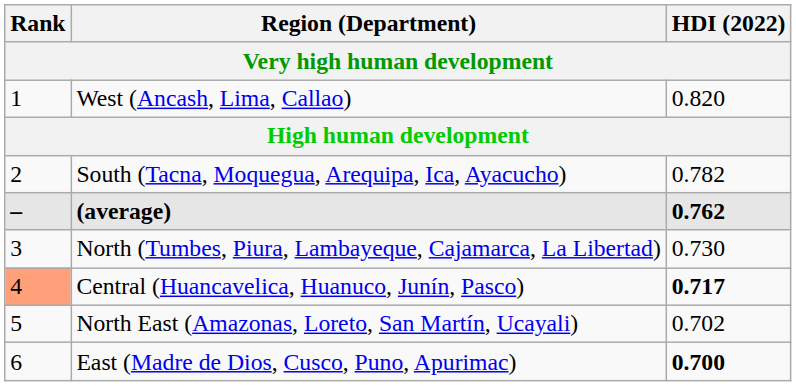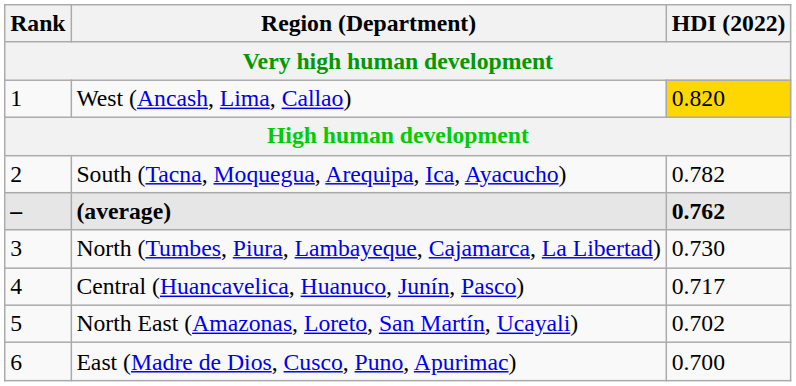West (Ancash, Lima, Callao) | HDI (2022): no background -> gold background
Central (Huancavelica, Huanuco, Junín, Pasco) | Rank: lightsalmon background -> no background
Central (Huancavelica, Huanuco, Junín, Pasco) | HDI (2022): bold -> normal
East (Madre de Dios, Cusco, Puno, Apurimac) | HDI (2022): bold -> normal
